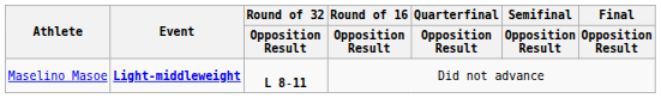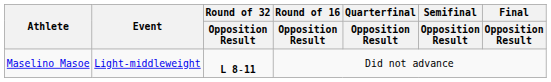Maselino Masoe | Event: bold -> normal
